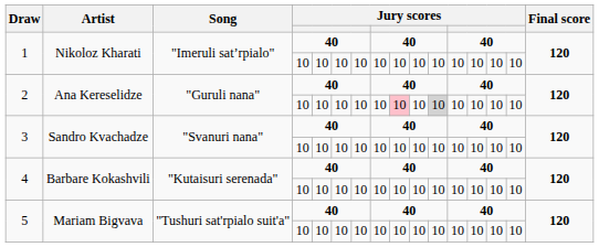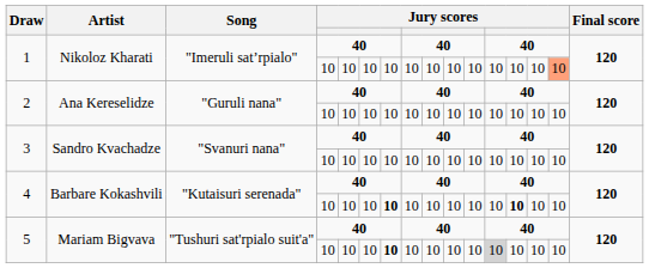1 / 10 | column 15: no background -> lightsalmon background
2 / 10 | column 9: pink background -> no background
2 / 10 | column 11: lightgrey background -> no background
4 / 10 | column 7: normal -> bold
4 / 10 | column 13: normal -> bold
5 / 10 | column 7: normal -> bold
5 / 10 | column 12: no background -> lightgrey background
